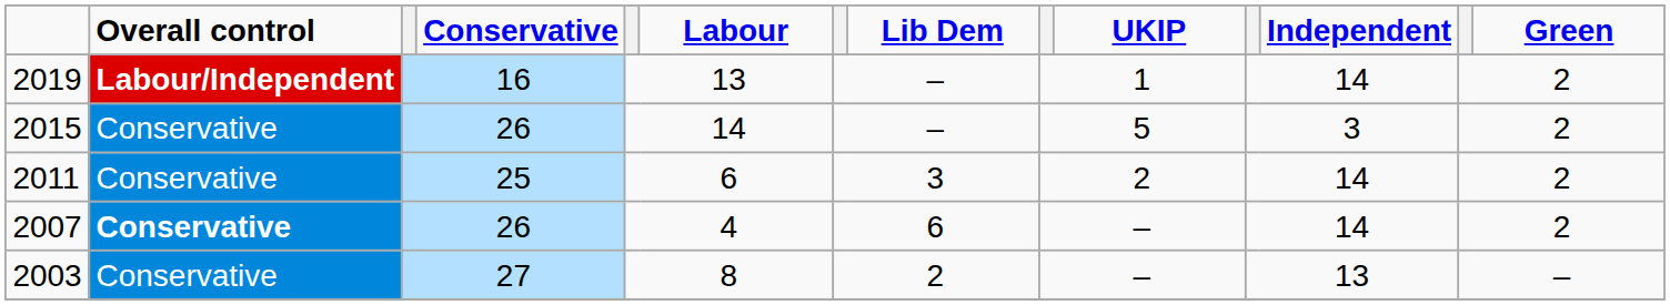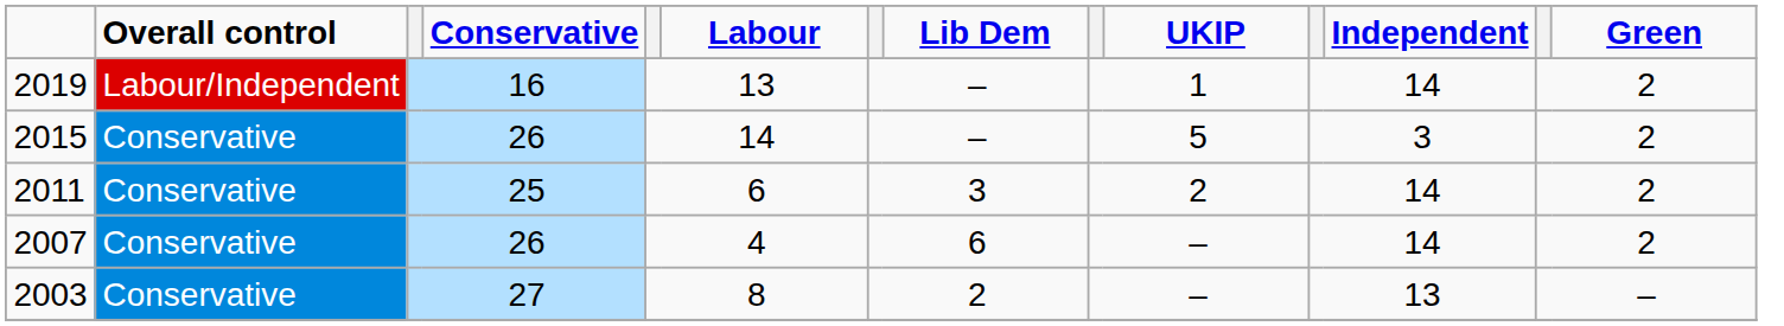2019 | Overall control: bold -> normal
2007 | Overall control: bold -> normal
